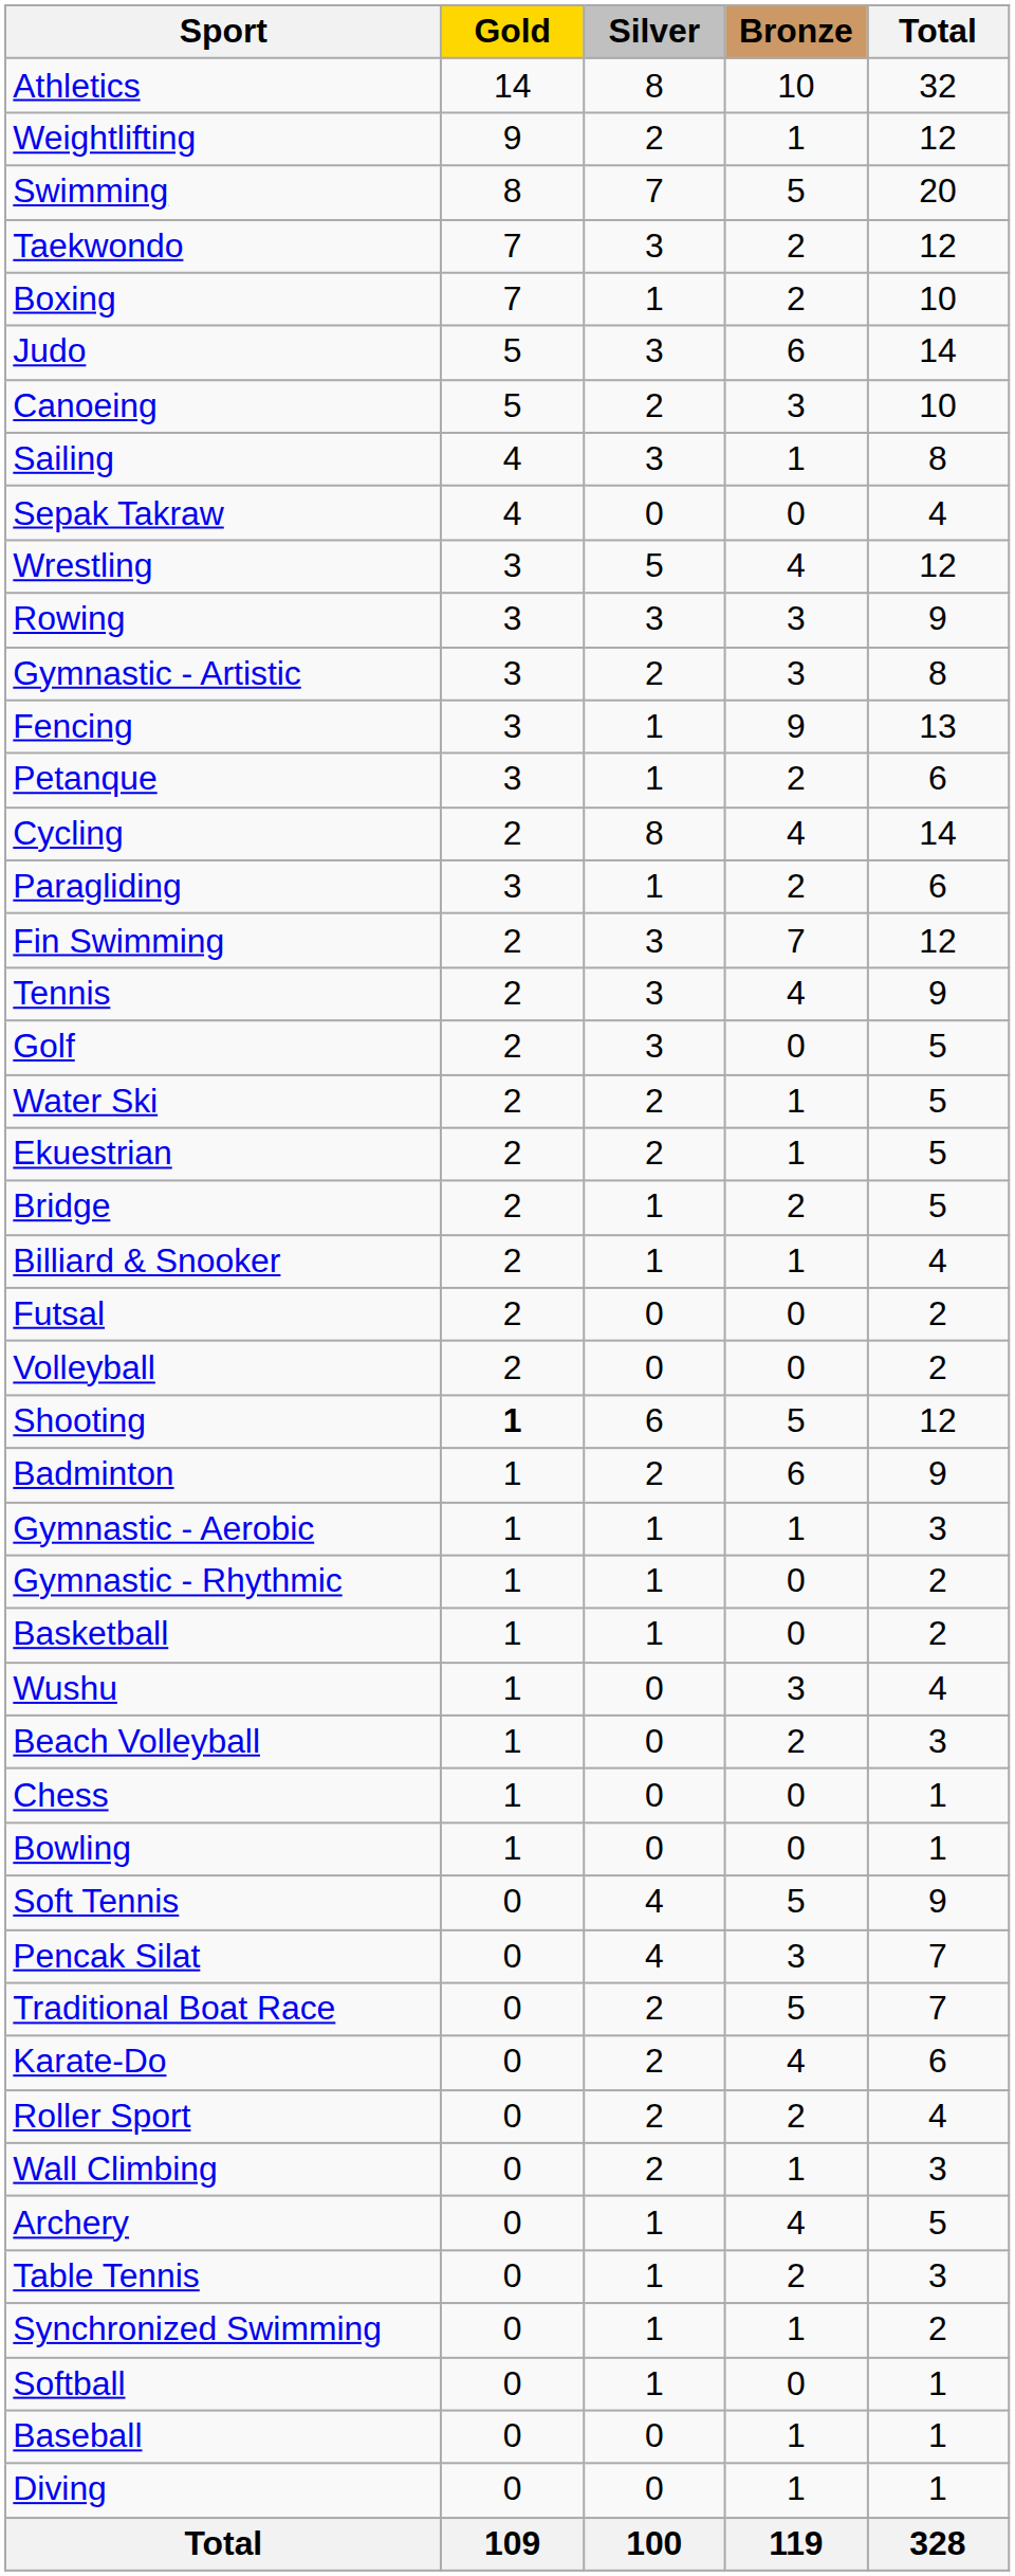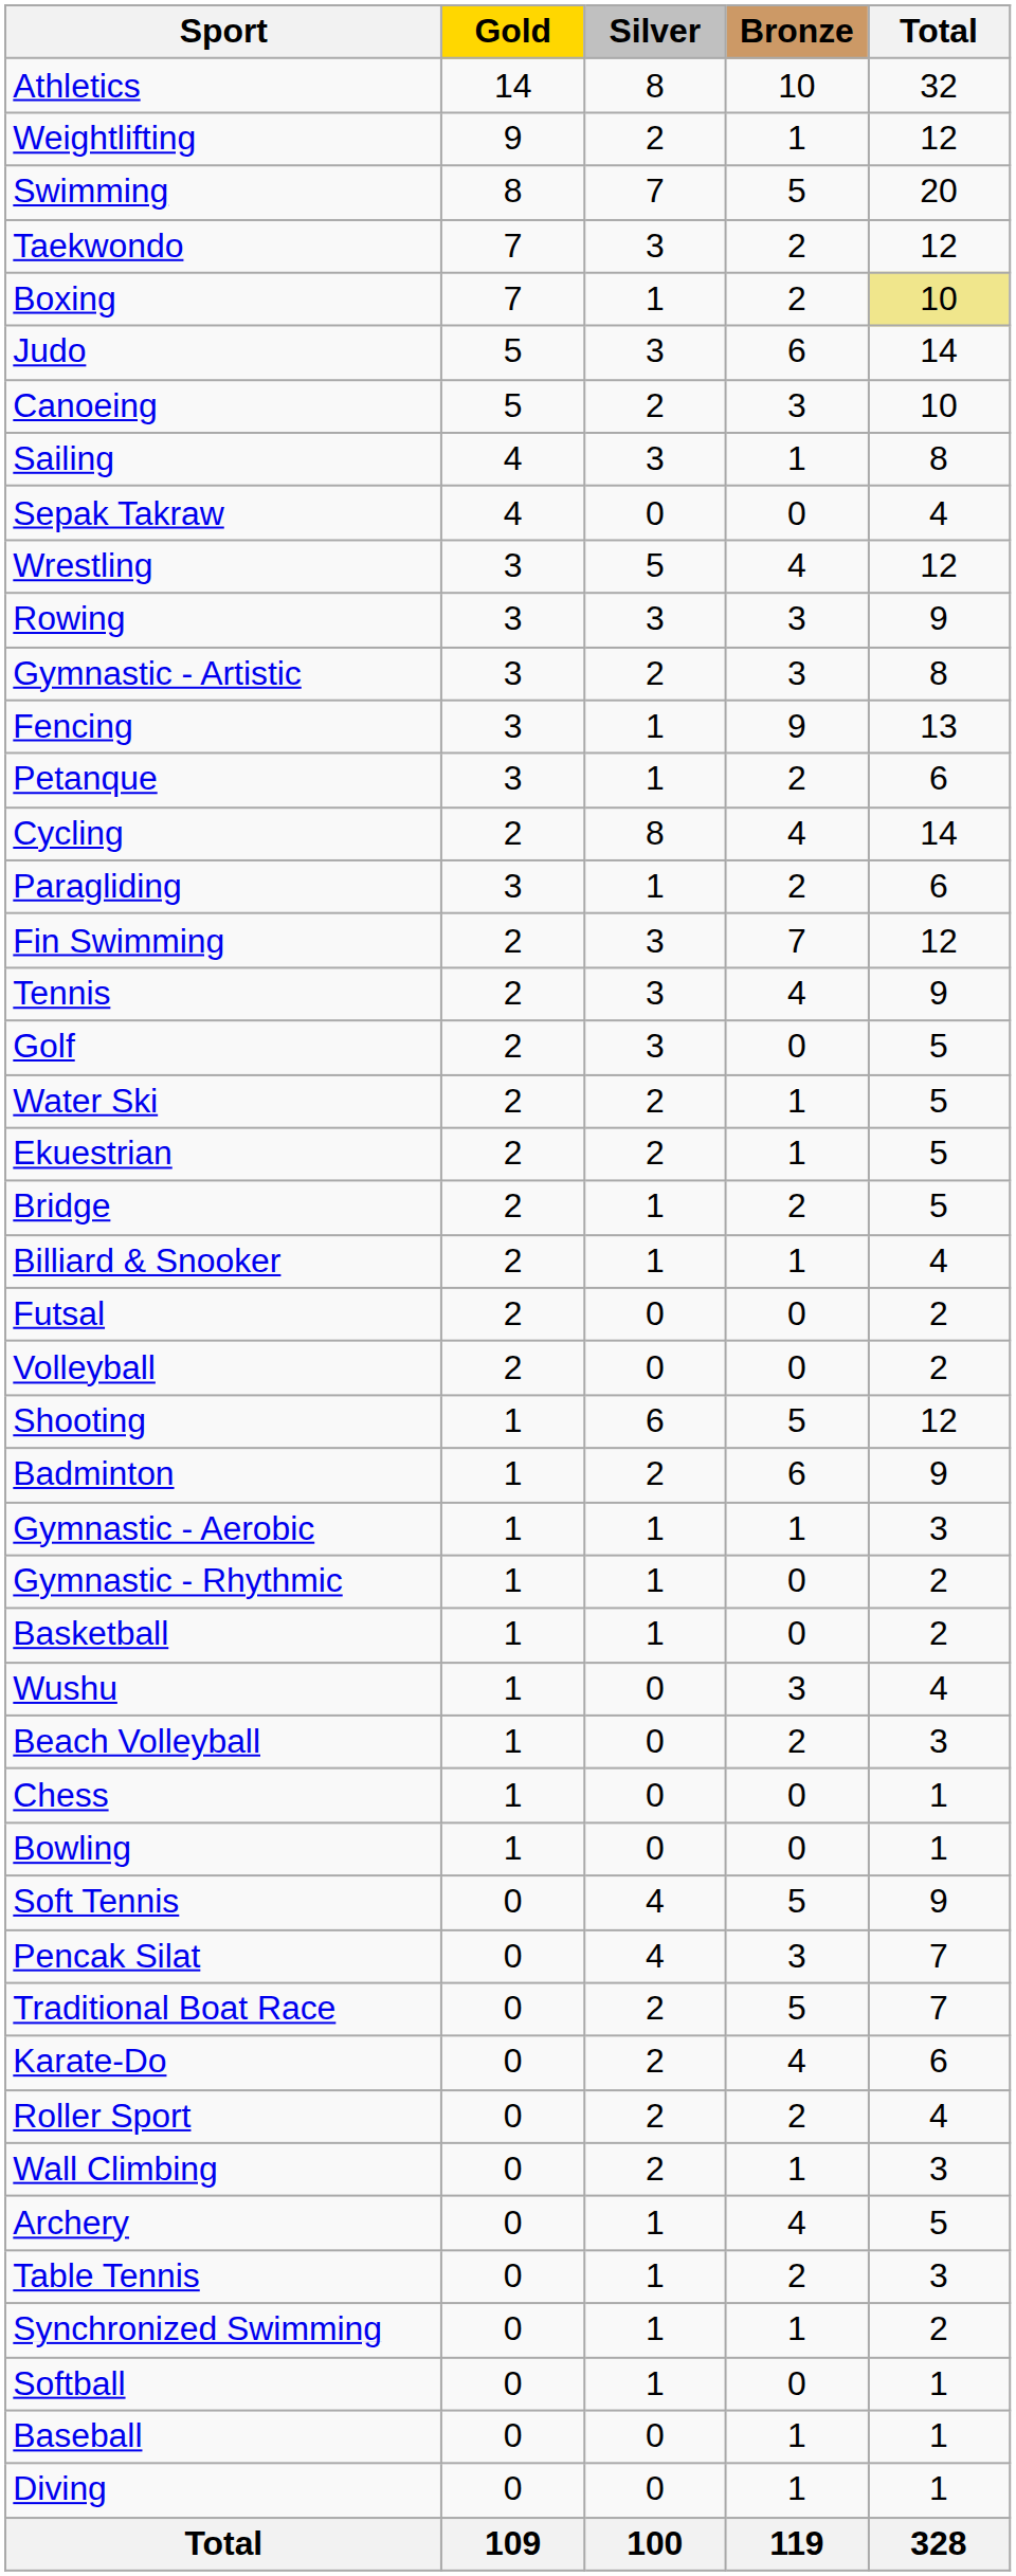Boxing | Total: no background -> khaki background
Shooting | Gold: bold -> normal
